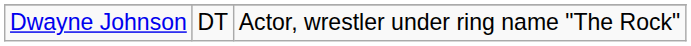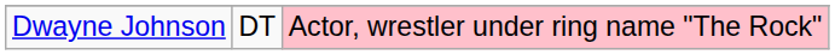Dwayne Johnson | column 3: no background -> pink background
